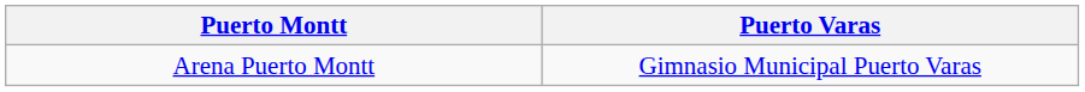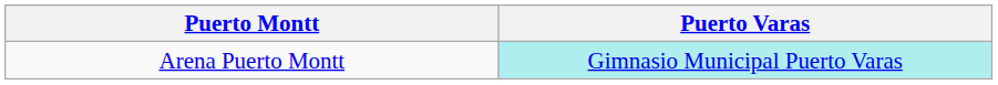Arena Puerto Montt | Puerto Varas: no background -> paleturquoise background
